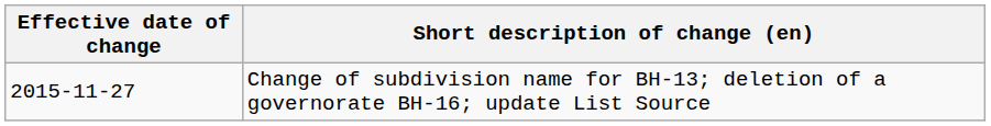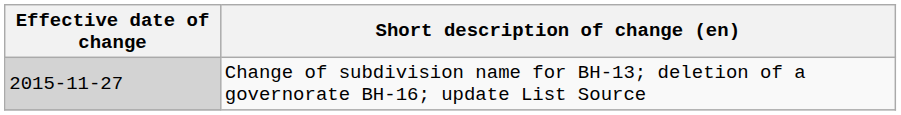row 2 | Effective date of change: no background -> lightgrey background
